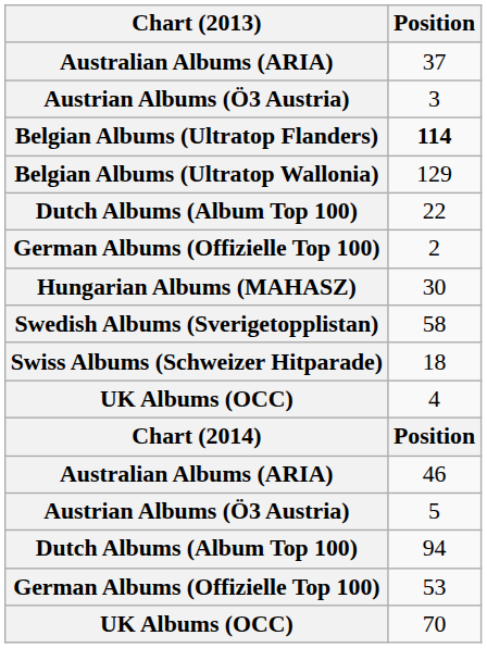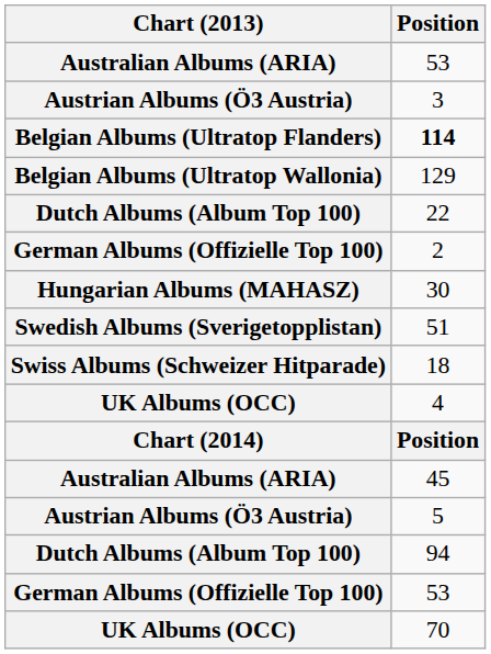row 2 | Position: 37 -> 53
row 9 | Position: 58 -> 51
row 13 | Position: 46 -> 45
